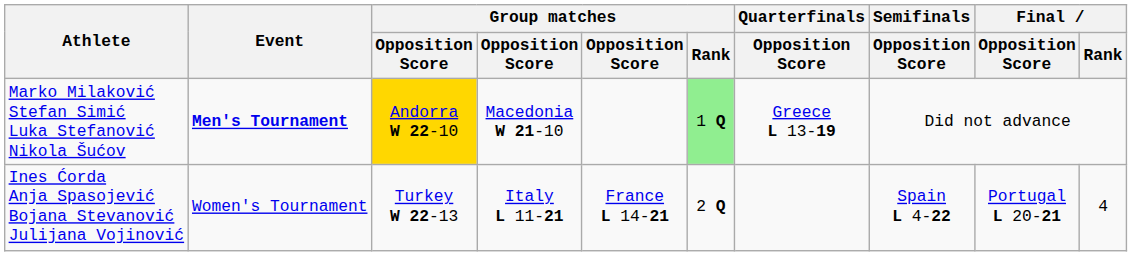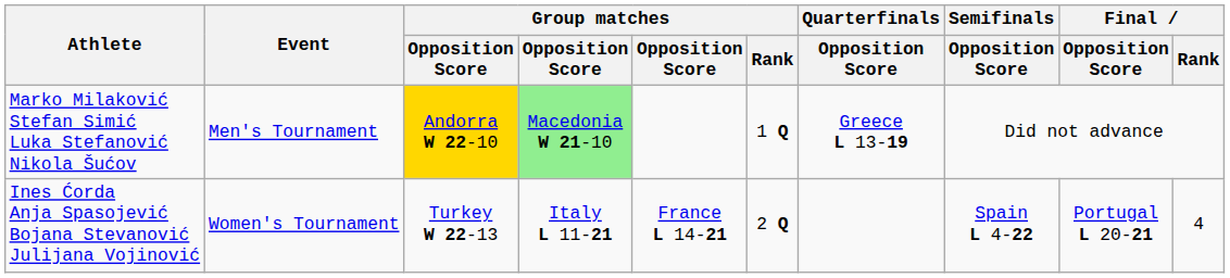Marko Milaković Stefan Simić Luka Stefanović Nikola Šućov | Event: bold -> normal
Marko Milaković Stefan Simić Luka Stefanović Nikola Šućov | column 4: no background -> lightgreen background
Marko Milaković Stefan Simić Luka Stefanović Nikola Šućov | Group matches / Rank: lightgreen background -> no background
